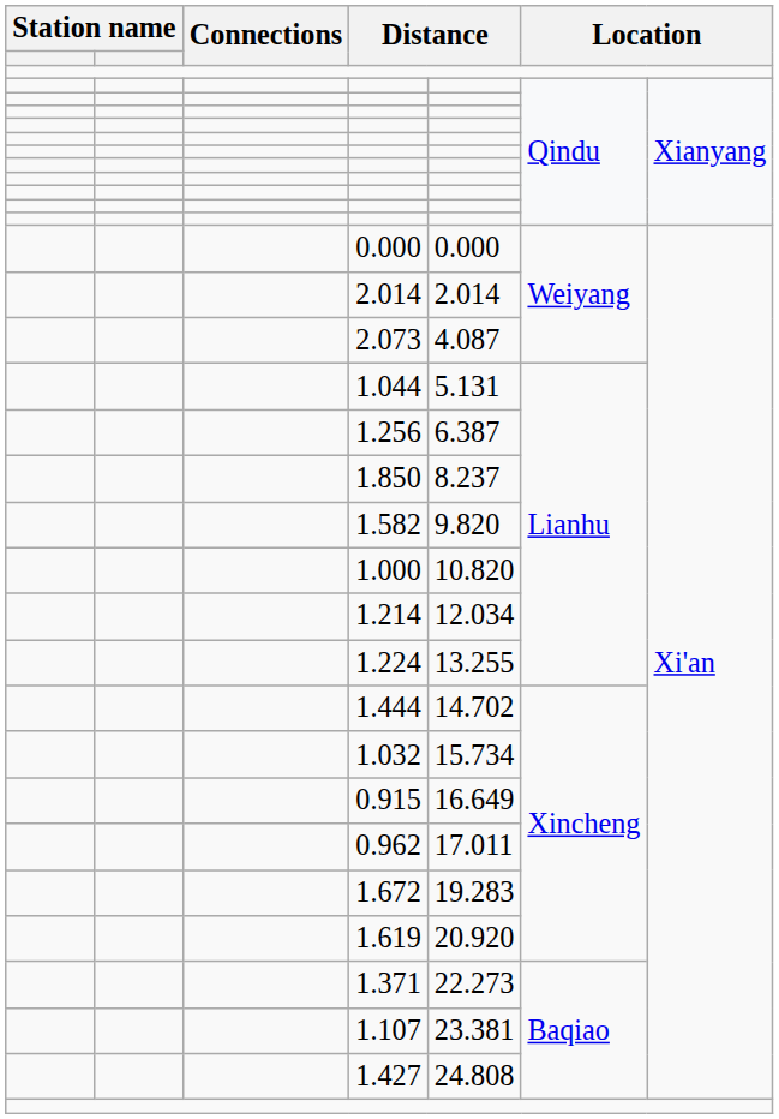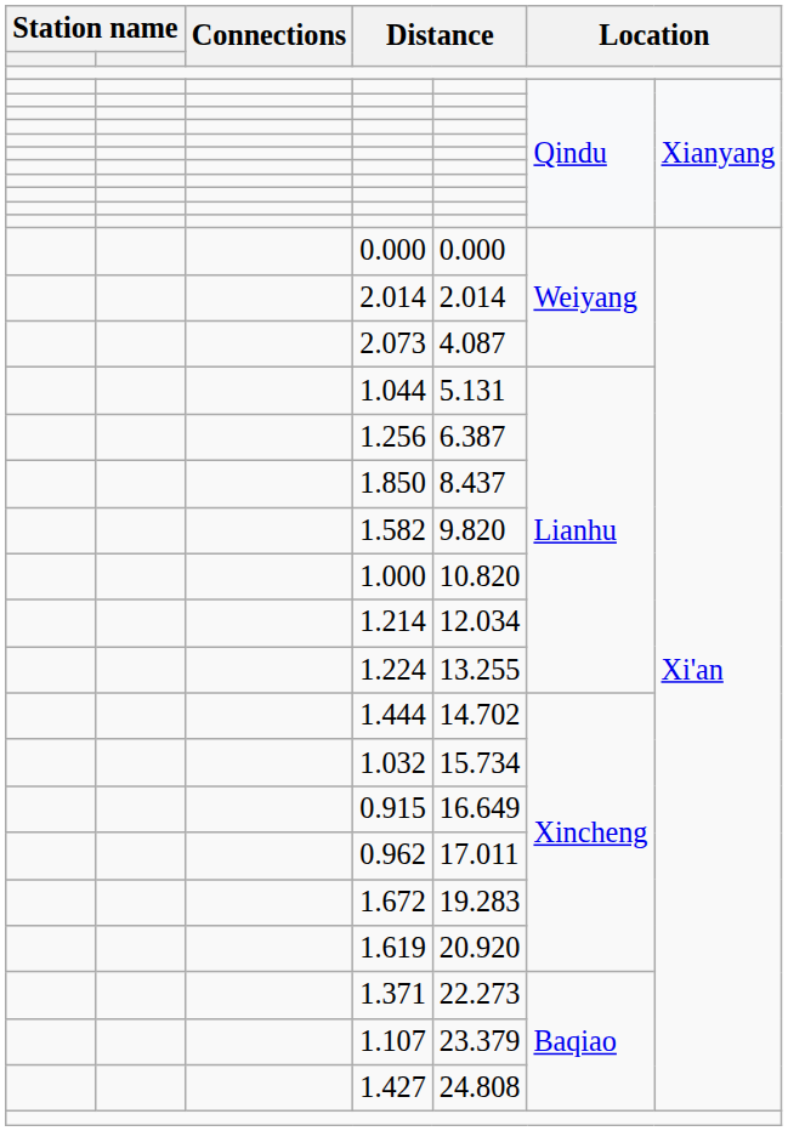1.850 | column 5: 8.237 -> 8.437
1.107 | column 5: 23.381 -> 23.379
